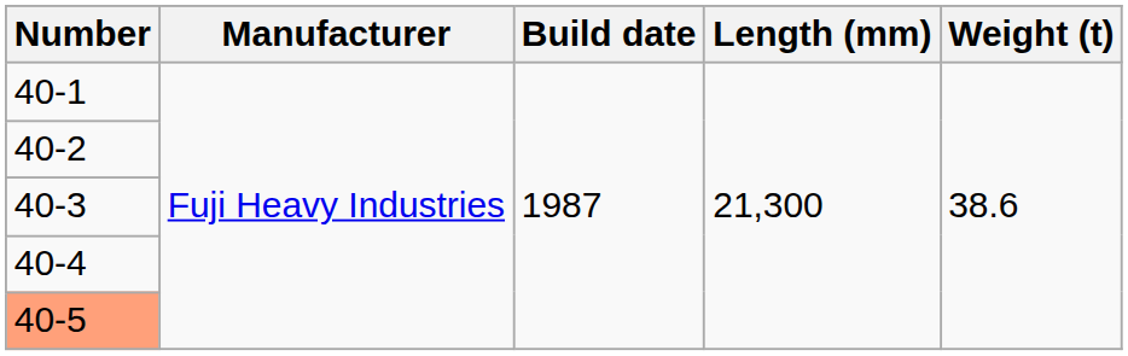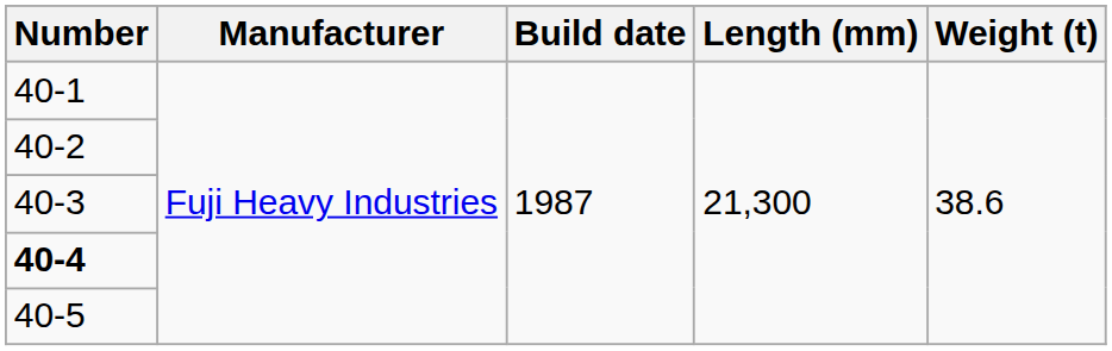40-4 | Number: normal -> bold
40-5 | Number: lightsalmon background -> no background
